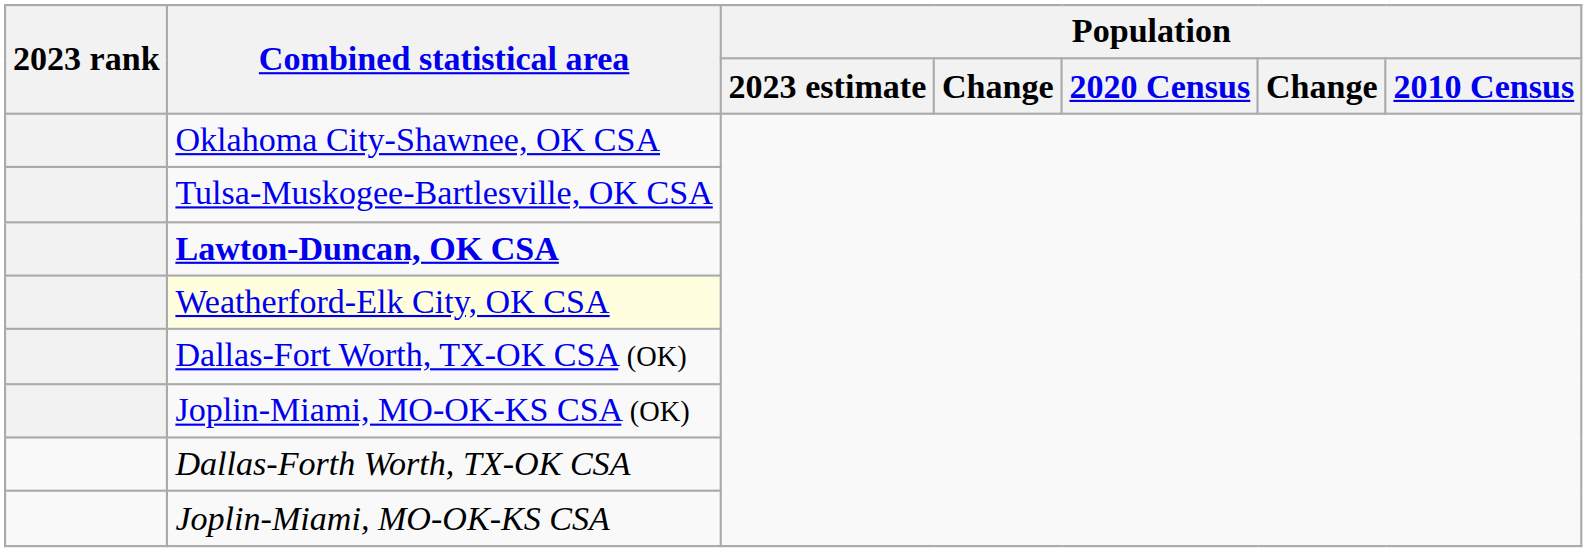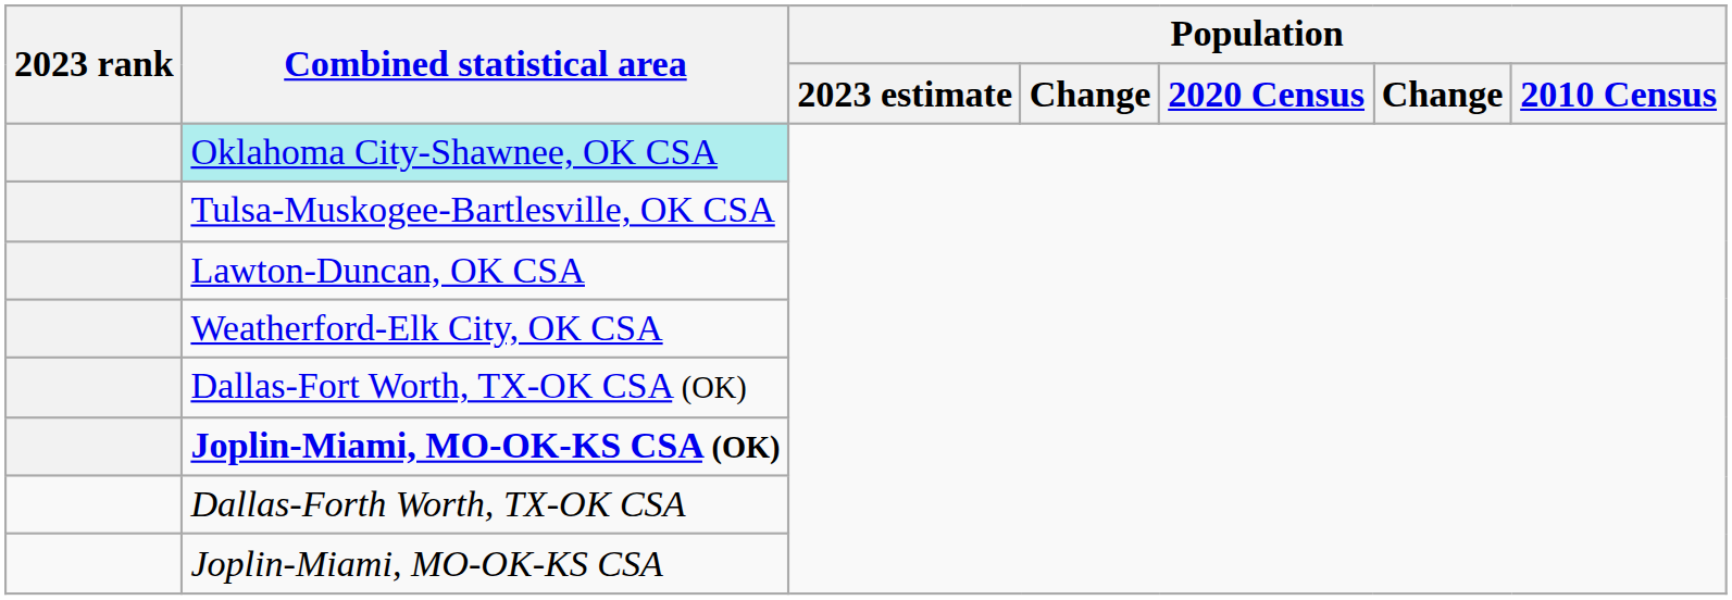Oklahoma City-Shawnee, OK CSA | Combined statistical area: no background -> paleturquoise background
Lawton-Duncan, OK CSA | Combined statistical area: bold -> normal
Weatherford-Elk City, OK CSA | Combined statistical area: lightyellow background -> no background
Joplin-Miami, MO-OK-KS CSA (OK) | Combined statistical area: normal -> bold
